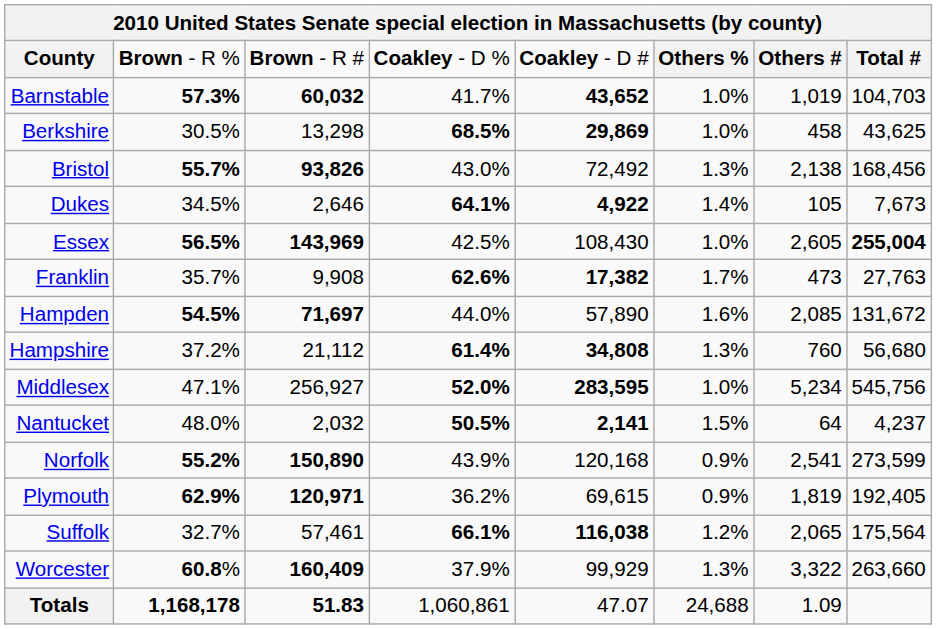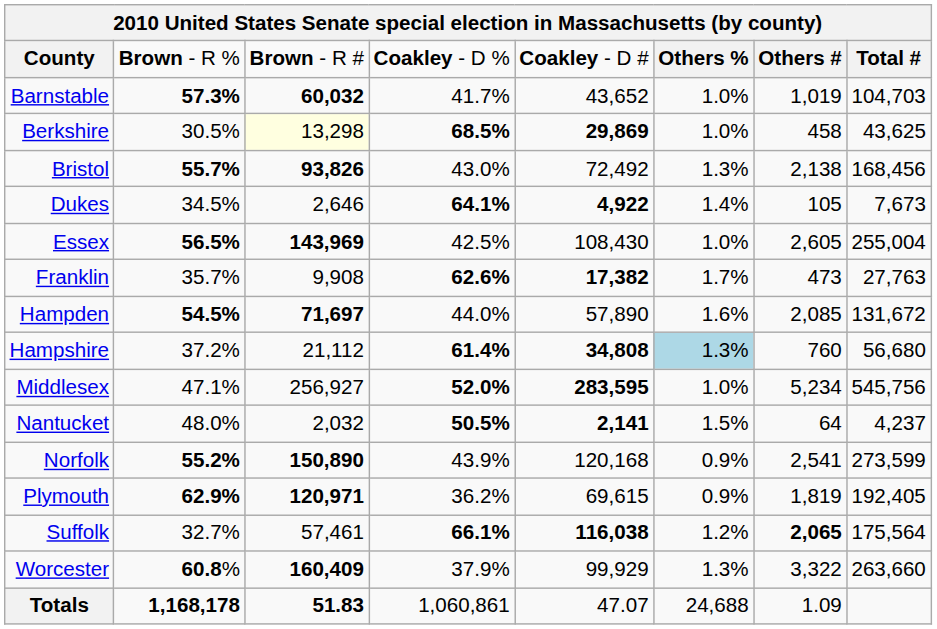Barnstable | column 5: bold -> normal
Berkshire | column 3: no background -> lightyellow background
Essex | column 8: bold -> normal
Hampshire | column 6: no background -> lightblue background
Suffolk | column 7: normal -> bold
